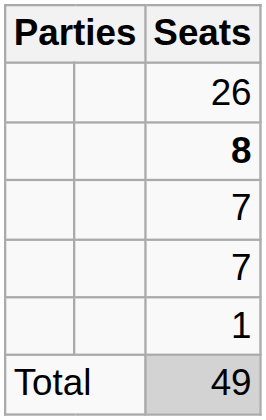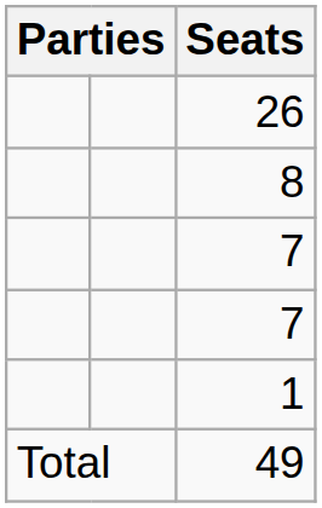8 | Seats: bold -> normal
49 | Seats: lightgrey background -> no background
